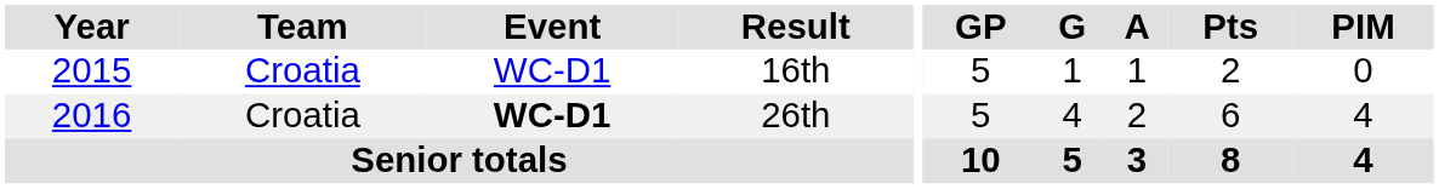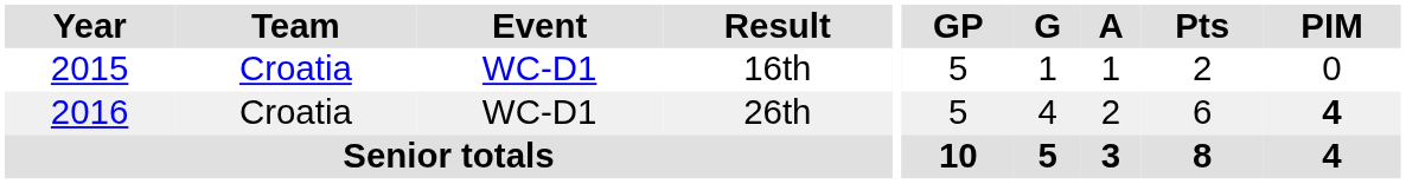26th | Event: bold -> normal
26th | PIM: normal -> bold
